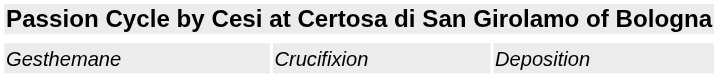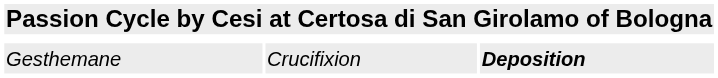Gesthemane | column 3: normal -> bold
